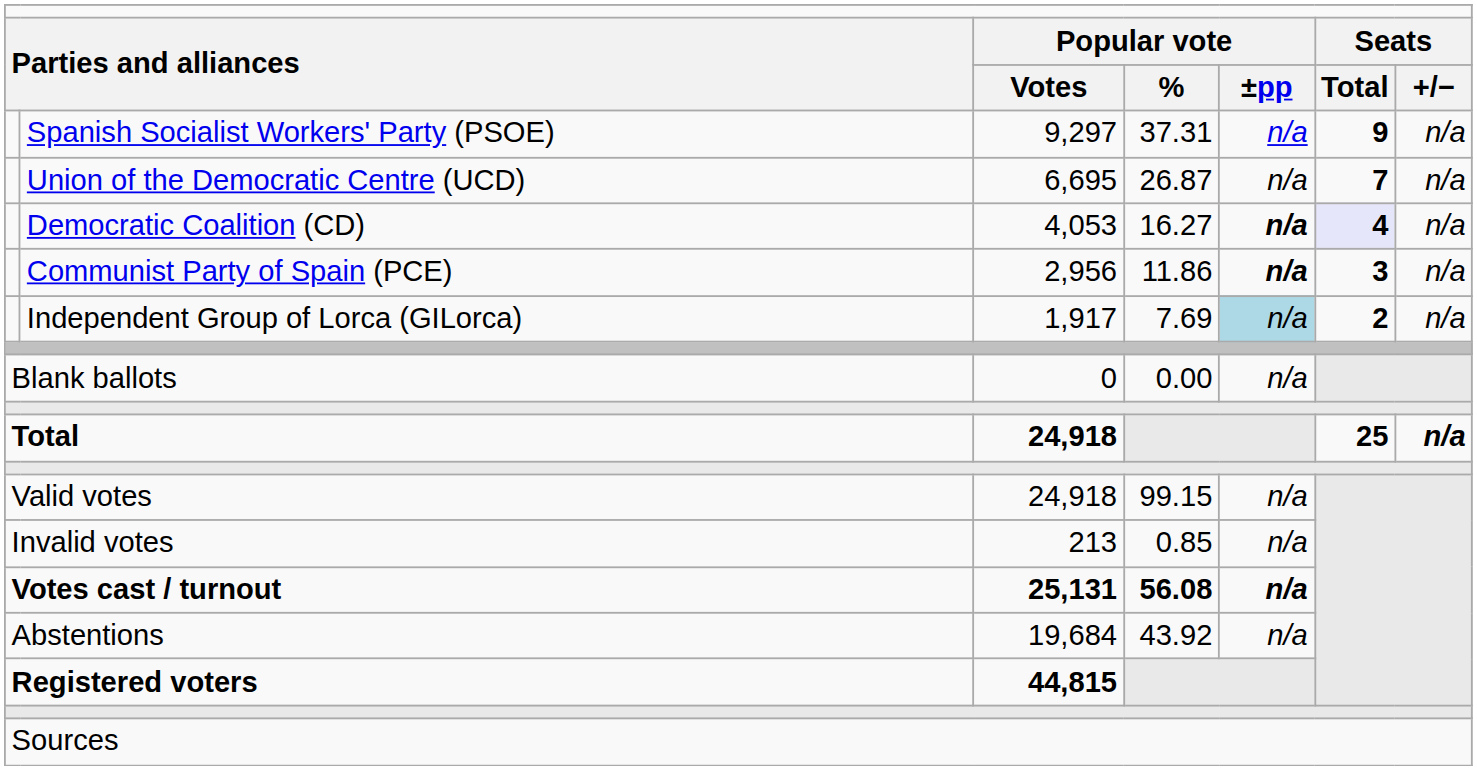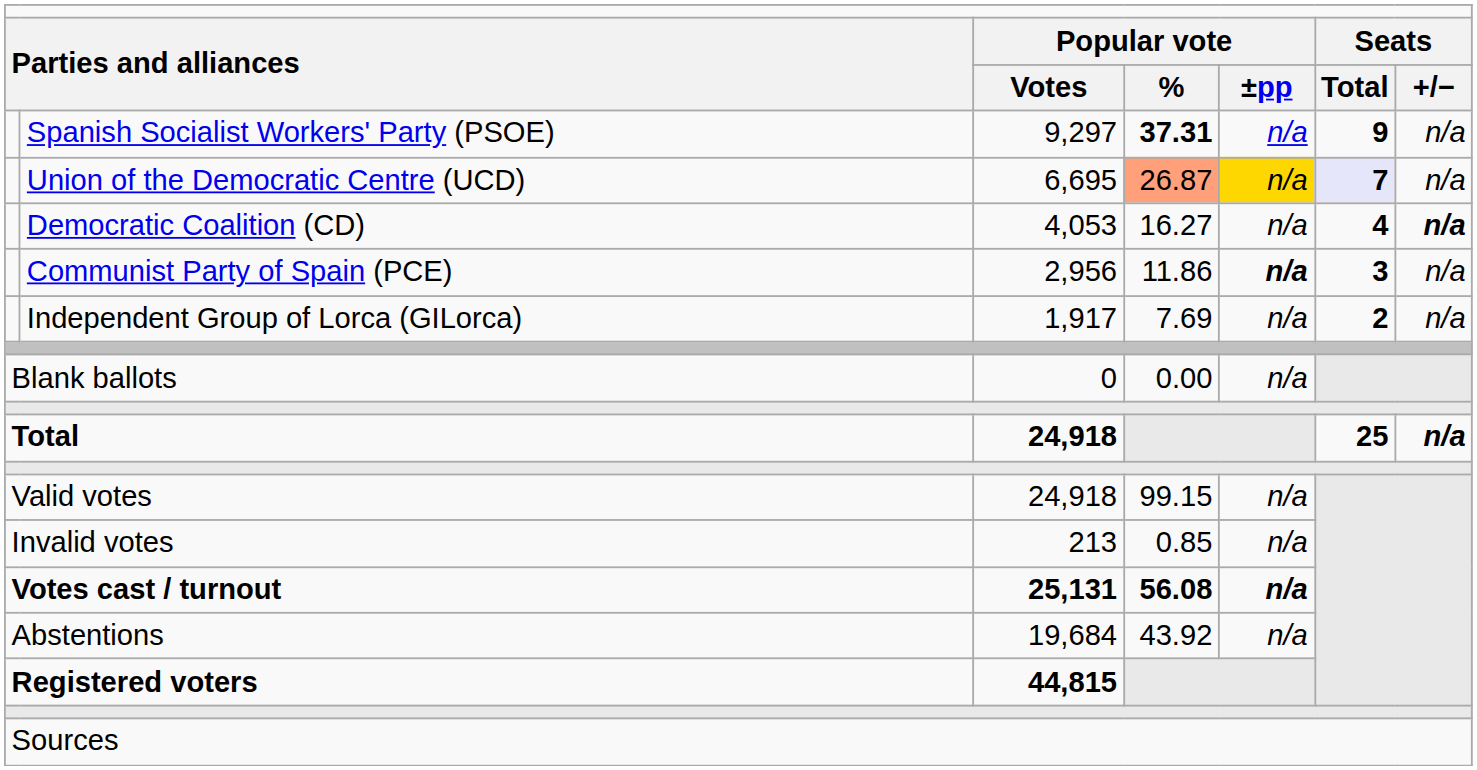Spanish Socialist Workers' Party (PSOE) | column 4: normal -> bold
Union of the Democratic Centre (UCD) | column 4: no background -> lightsalmon background
Union of the Democratic Centre (UCD) | column 5: no background -> gold background
Union of the Democratic Centre (UCD) | column 6: no background -> lavender background
Democratic Coalition (CD) | column 5: bold -> normal
Democratic Coalition (CD) | column 6: lavender background -> no background
Democratic Coalition (CD) | column 7: normal -> bold
Independent Group of Lorca (GILorca) | column 5: lightblue background -> no background
